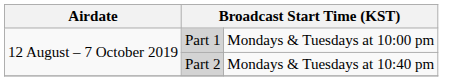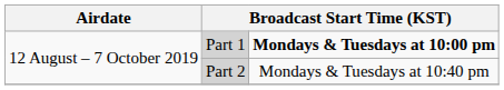Part 1 | column 3: normal -> bold
